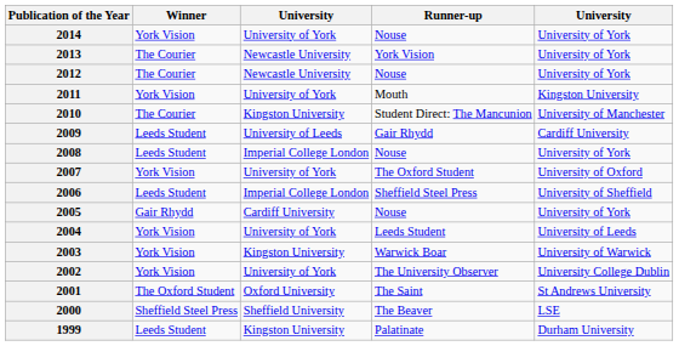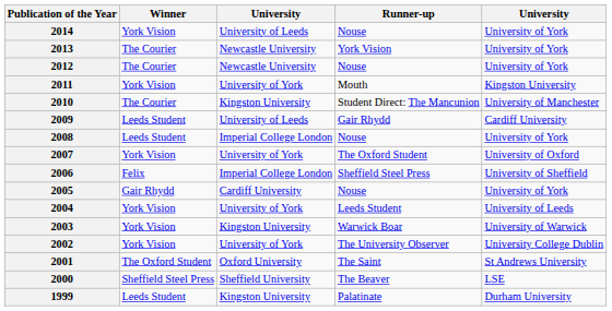2014 | column 3: University of York -> University of Leeds
2006 | Winner: Leeds Student -> Felix
